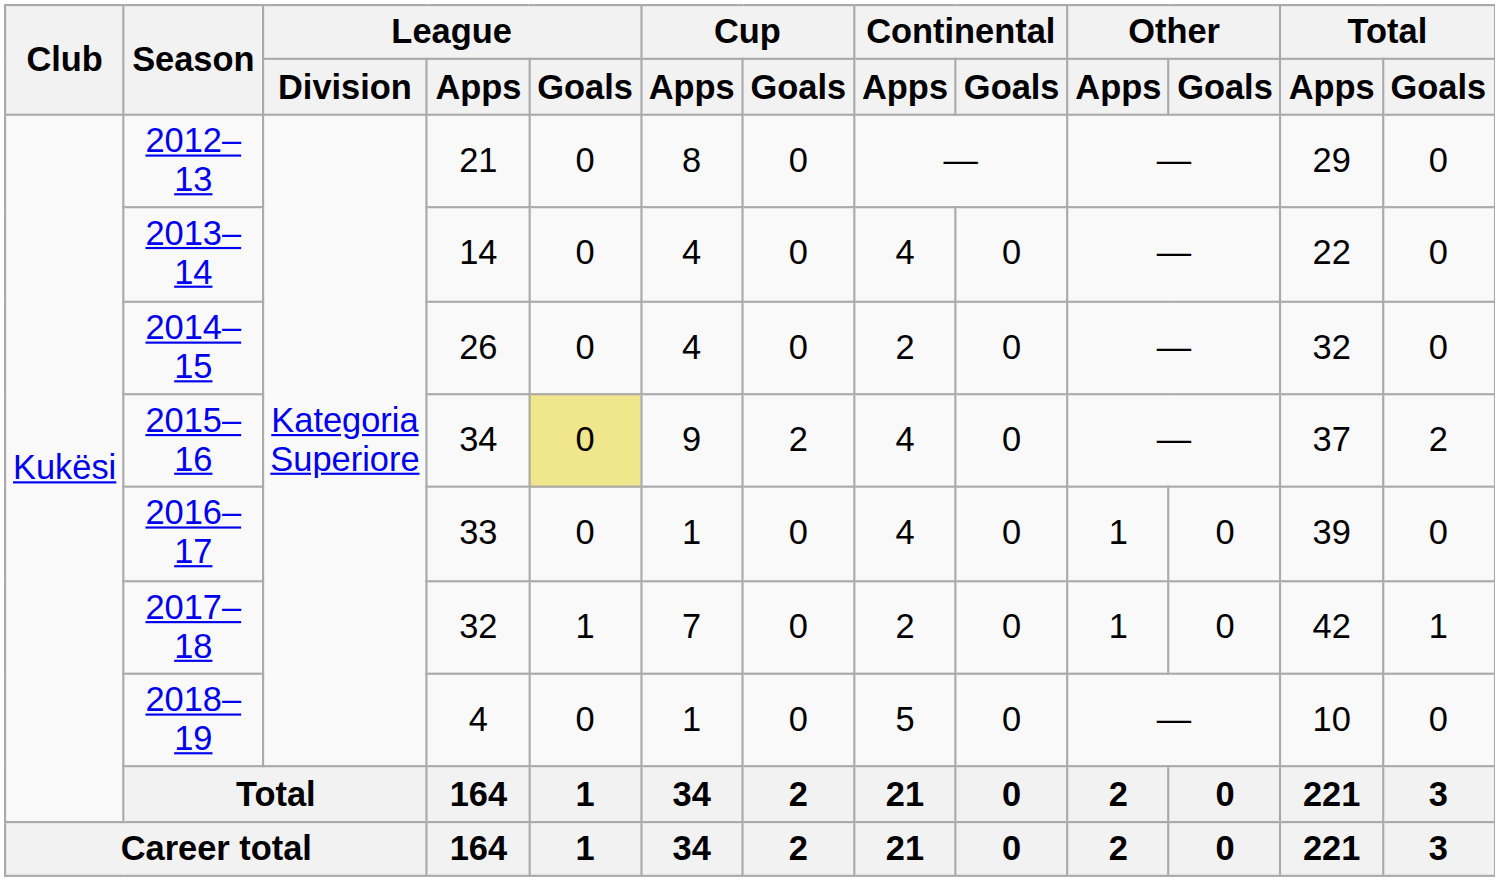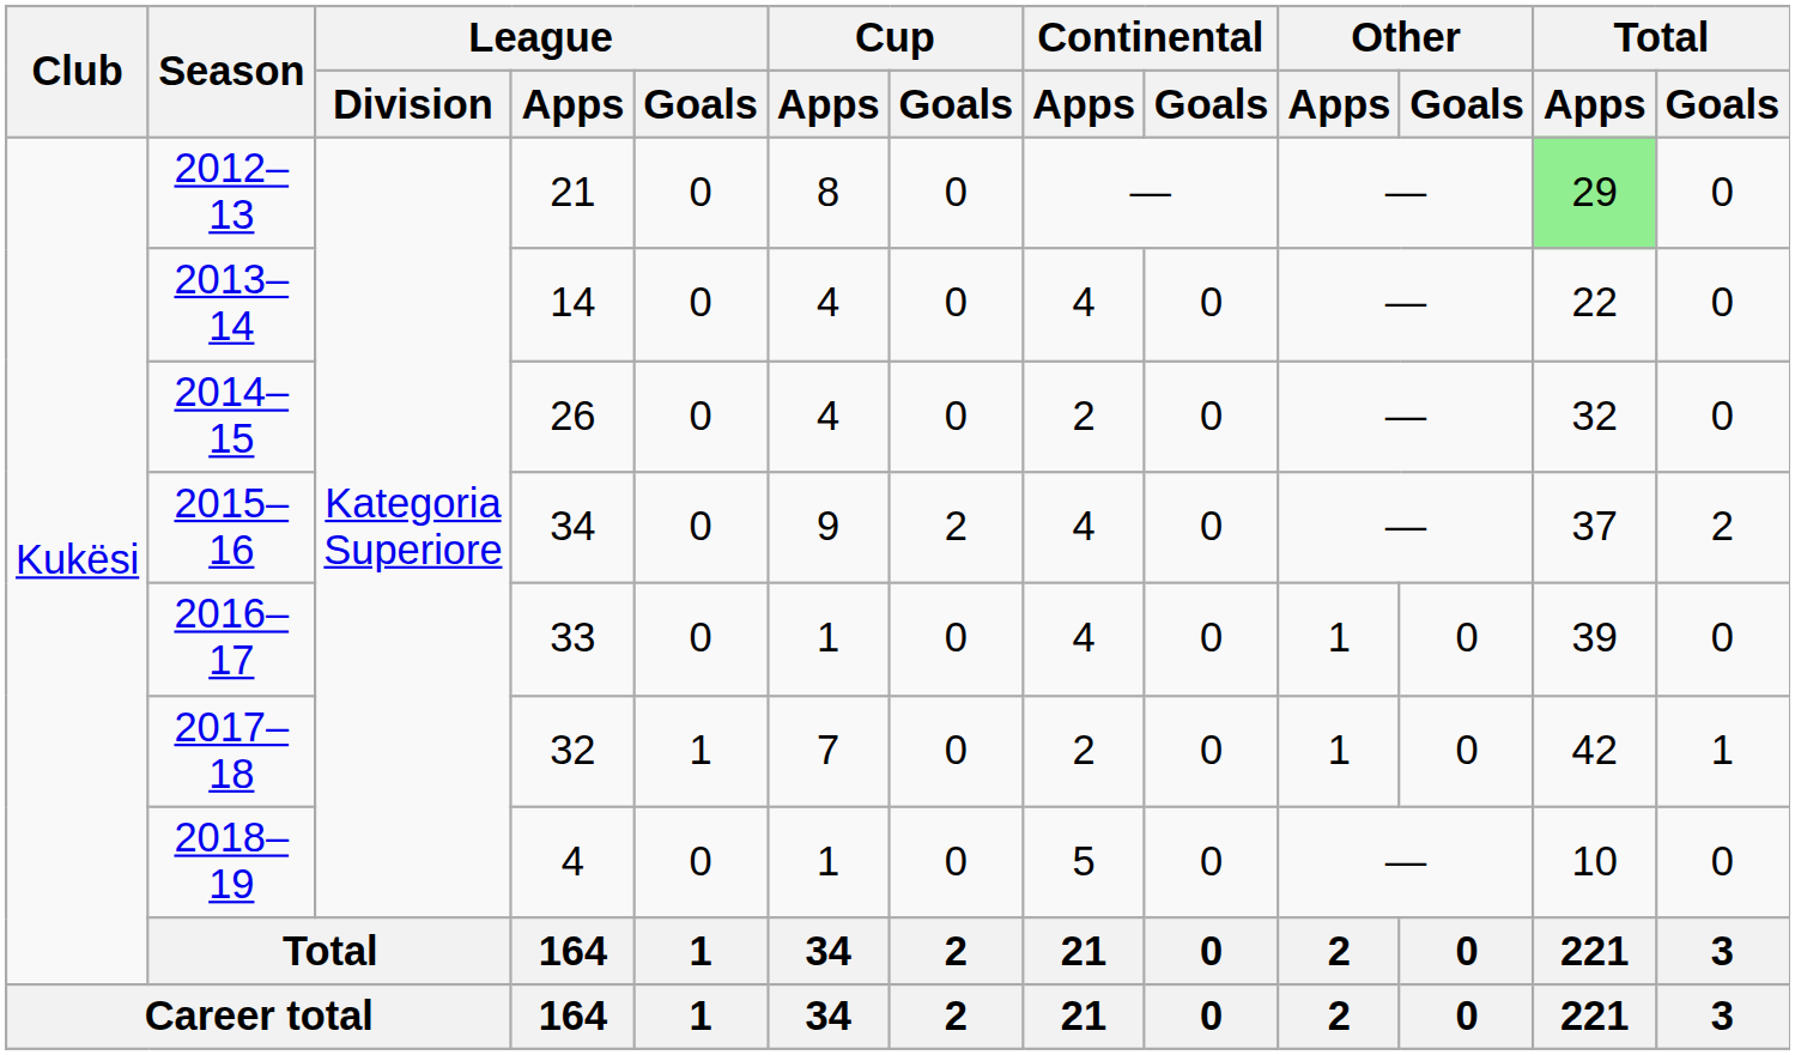2012–13 | Total / Apps: no background -> lightgreen background
2015–16 | League / Goals: khaki background -> no background
